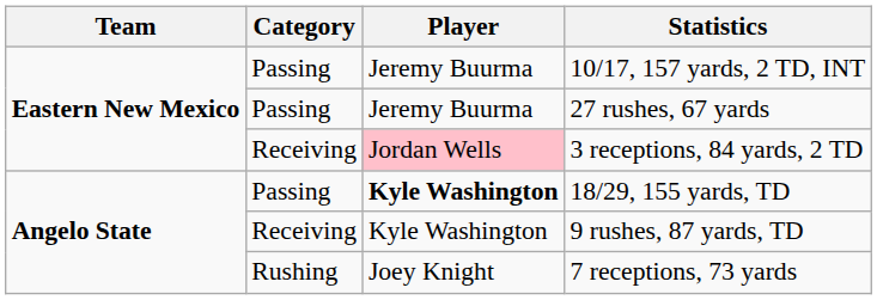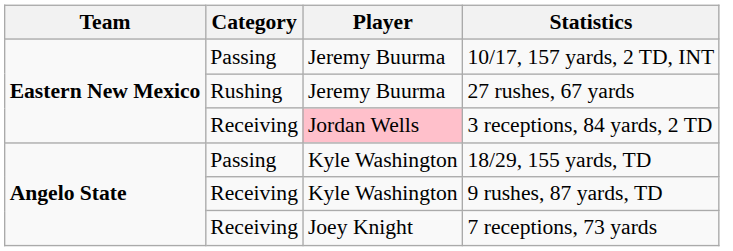27 rushes, 67 yards | Category: Passing -> Rushing
18/29, 155 yards, TD | Player: bold -> normal
7 receptions, 73 yards | Category: Rushing -> Receiving
